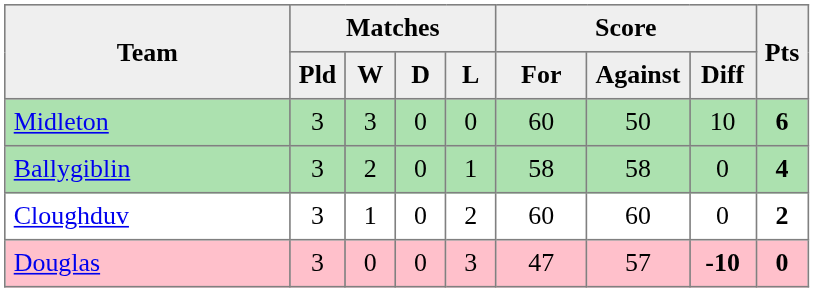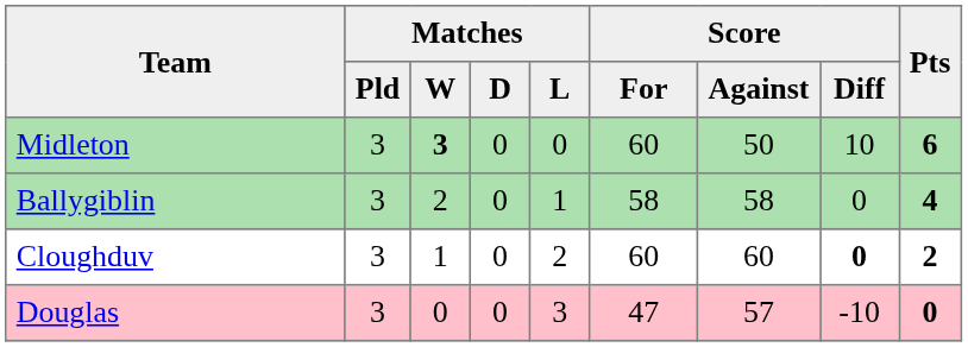Midleton | Matches / W: normal -> bold
Cloughduv | Score / Diff: normal -> bold
Douglas | Score / Diff: bold -> normal
